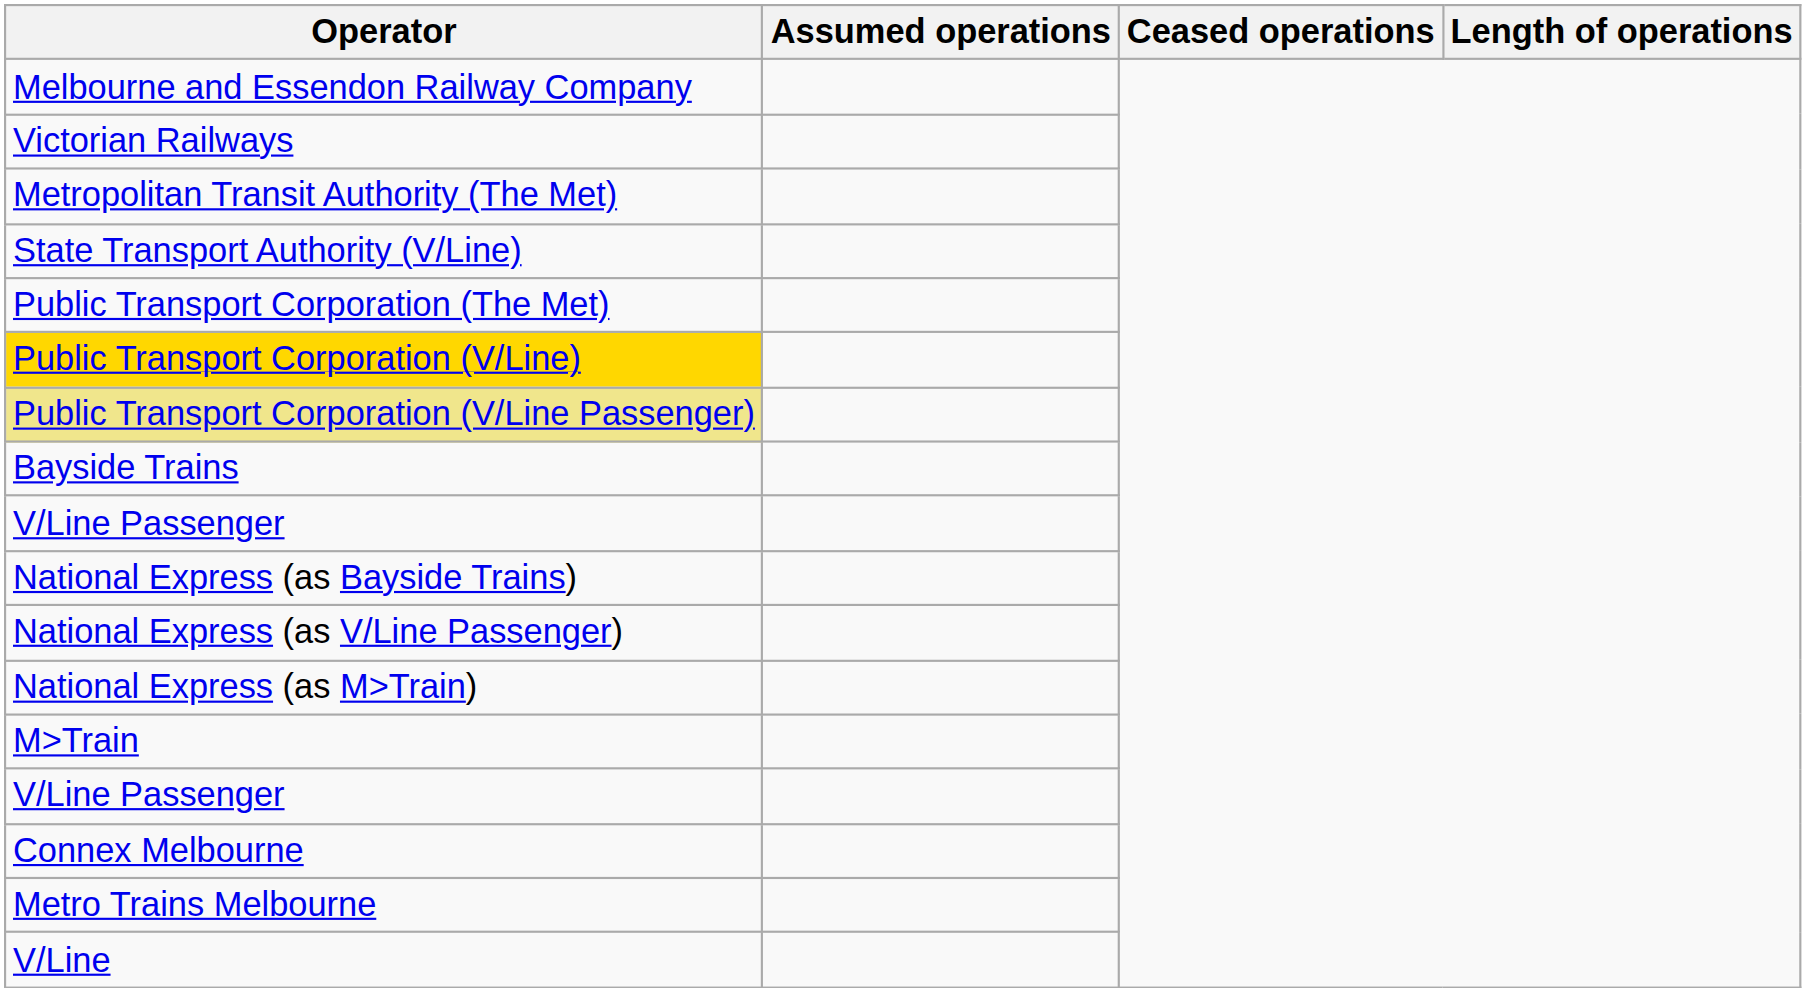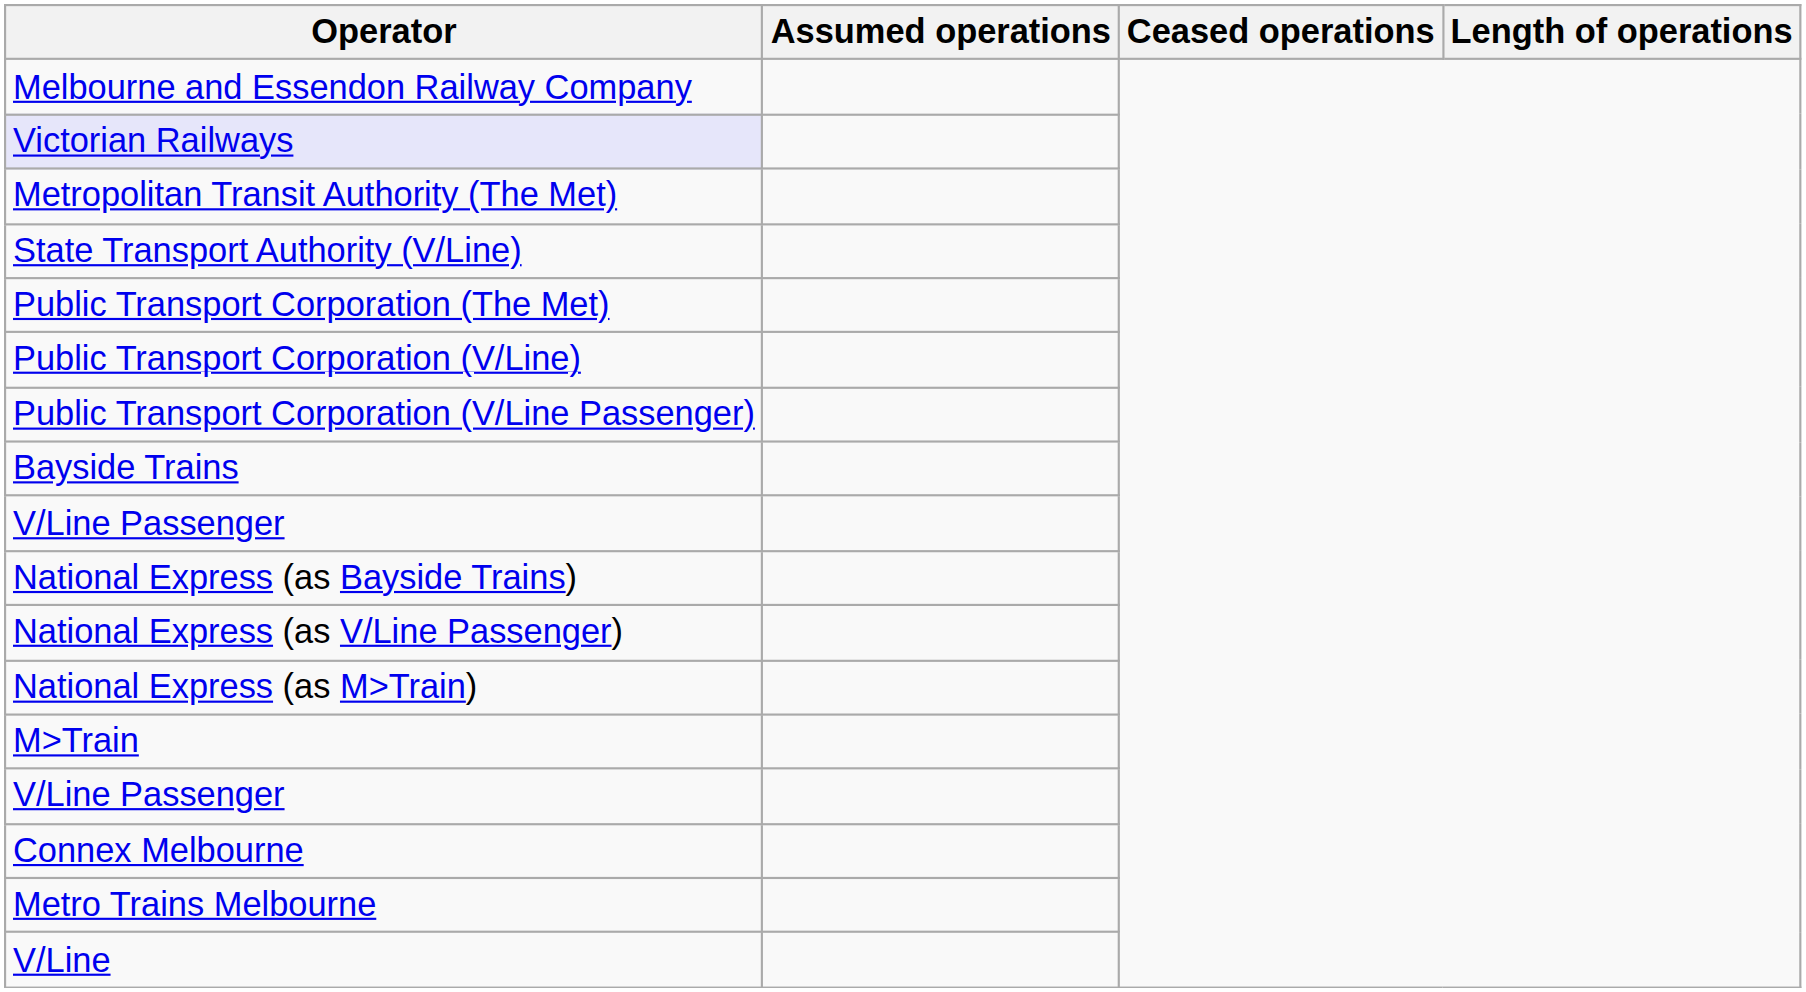Victorian Railways | Operator: no background -> lavender background
Public Transport Corporation (V/Line) | Operator: gold background -> no background
Public Transport Corporation (V/Line Passenger) | Operator: khaki background -> no background
